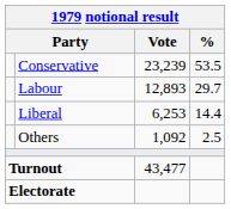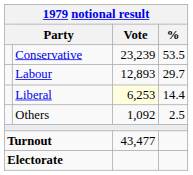Liberal | Vote: no background -> lightyellow background
